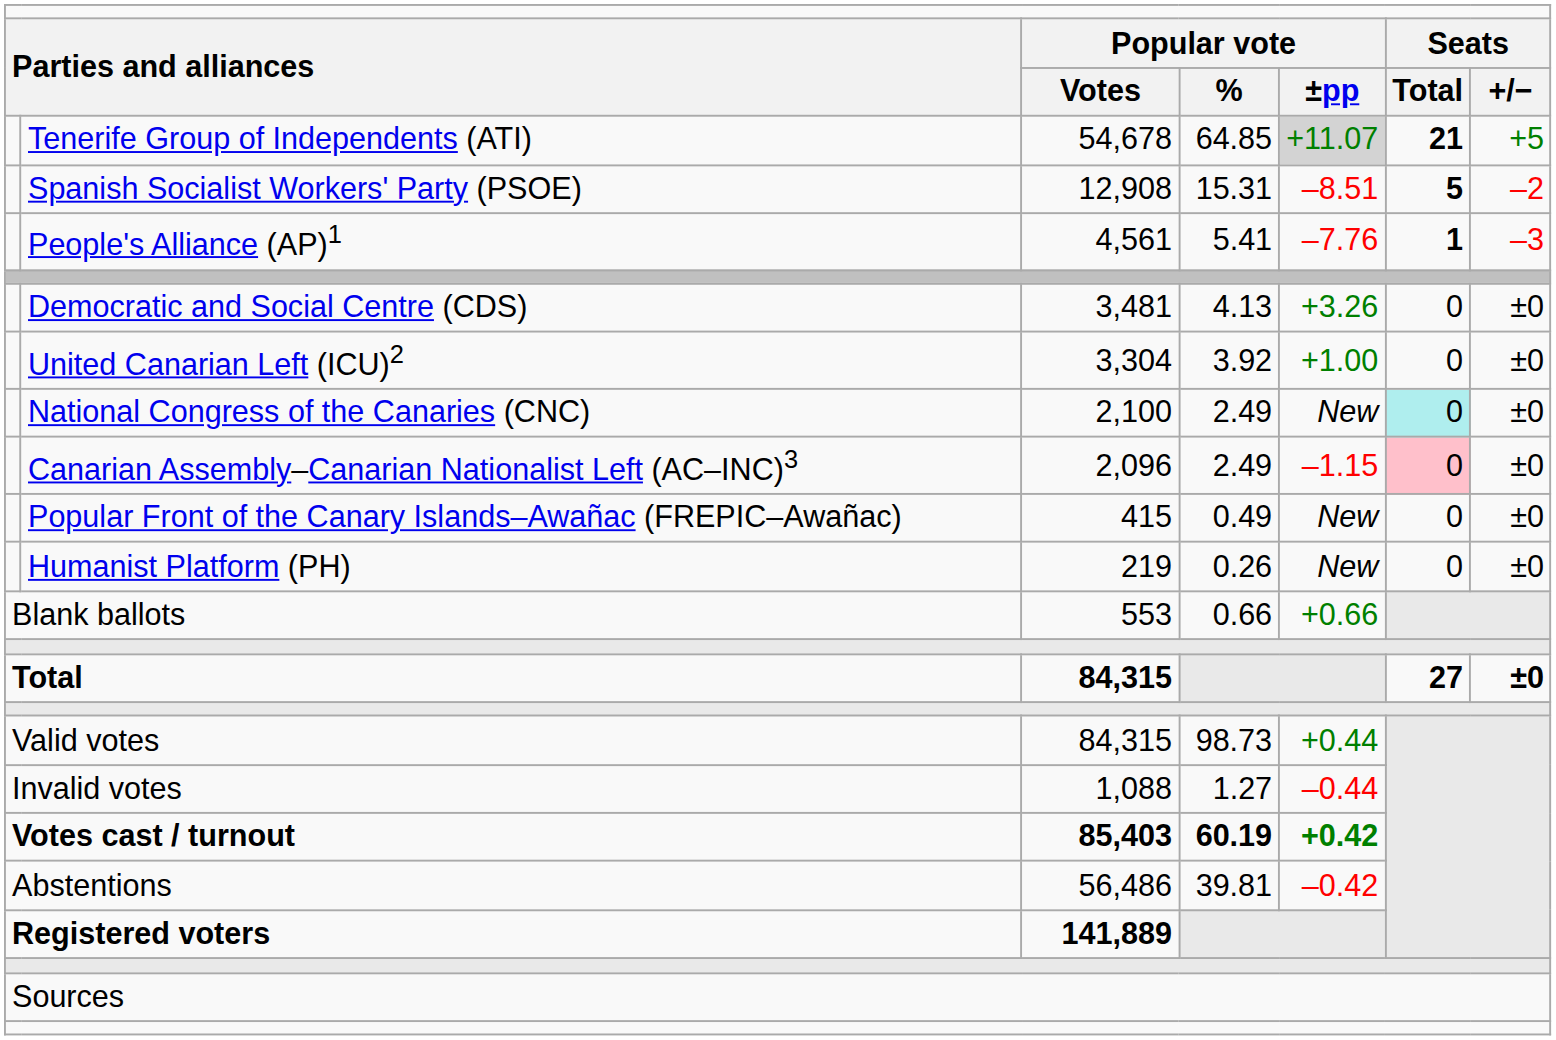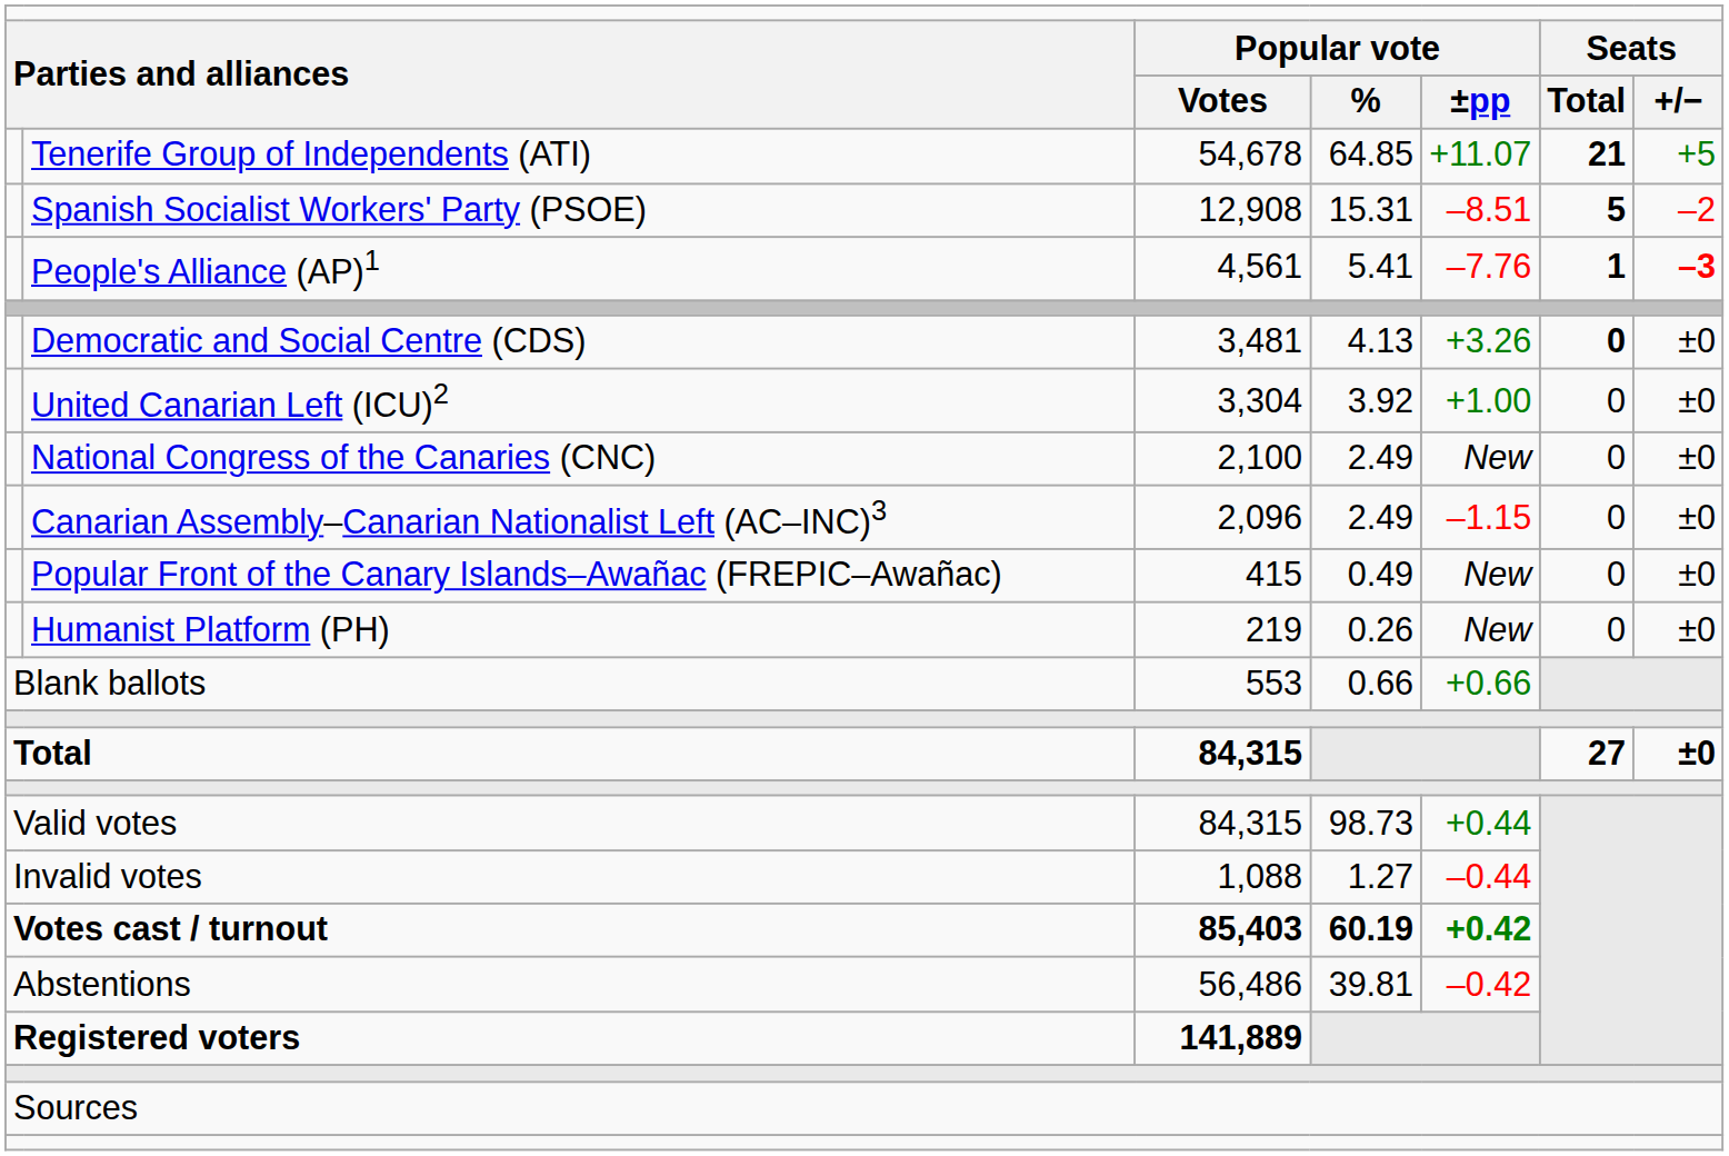Tenerife Group of Independents (ATI) | column 5: lightgrey background -> no background
People's Alliance (AP)1 | column 7: normal -> bold
Democratic and Social Centre (CDS) | column 6: normal -> bold
National Congress of the Canaries (CNC) | column 6: paleturquoise background -> no background
Canarian Assembly–Canarian Nationalist Left (AC–INC)3 | column 6: pink background -> no background
